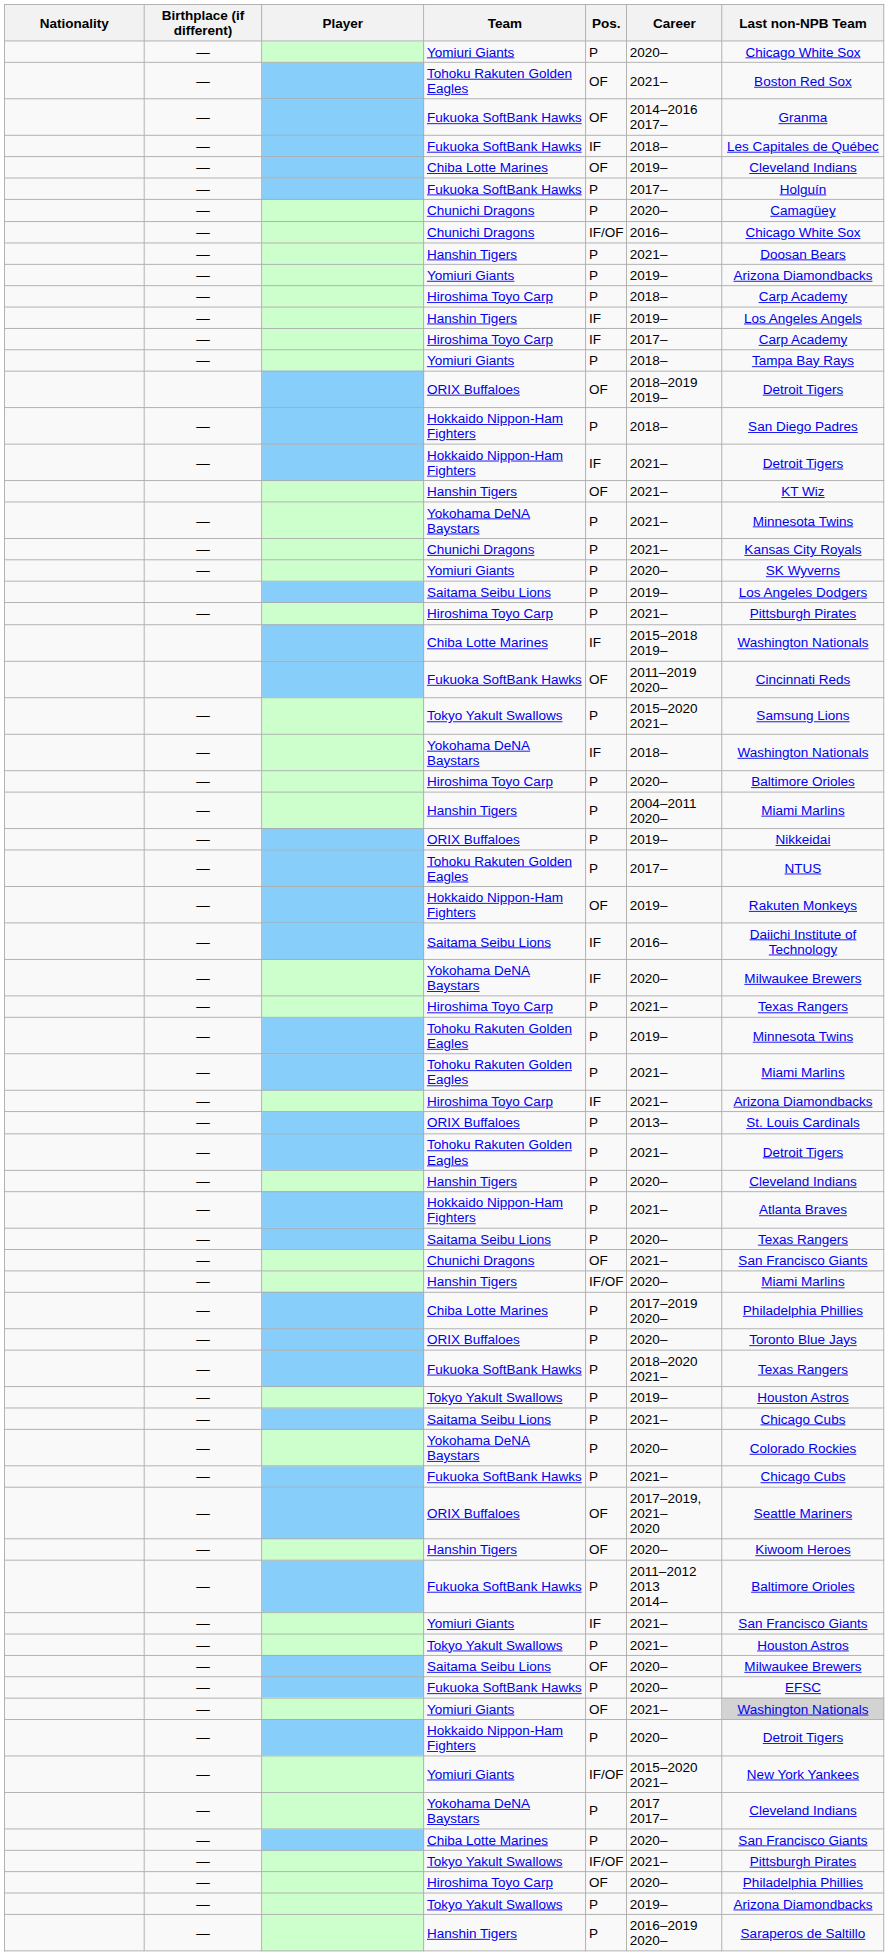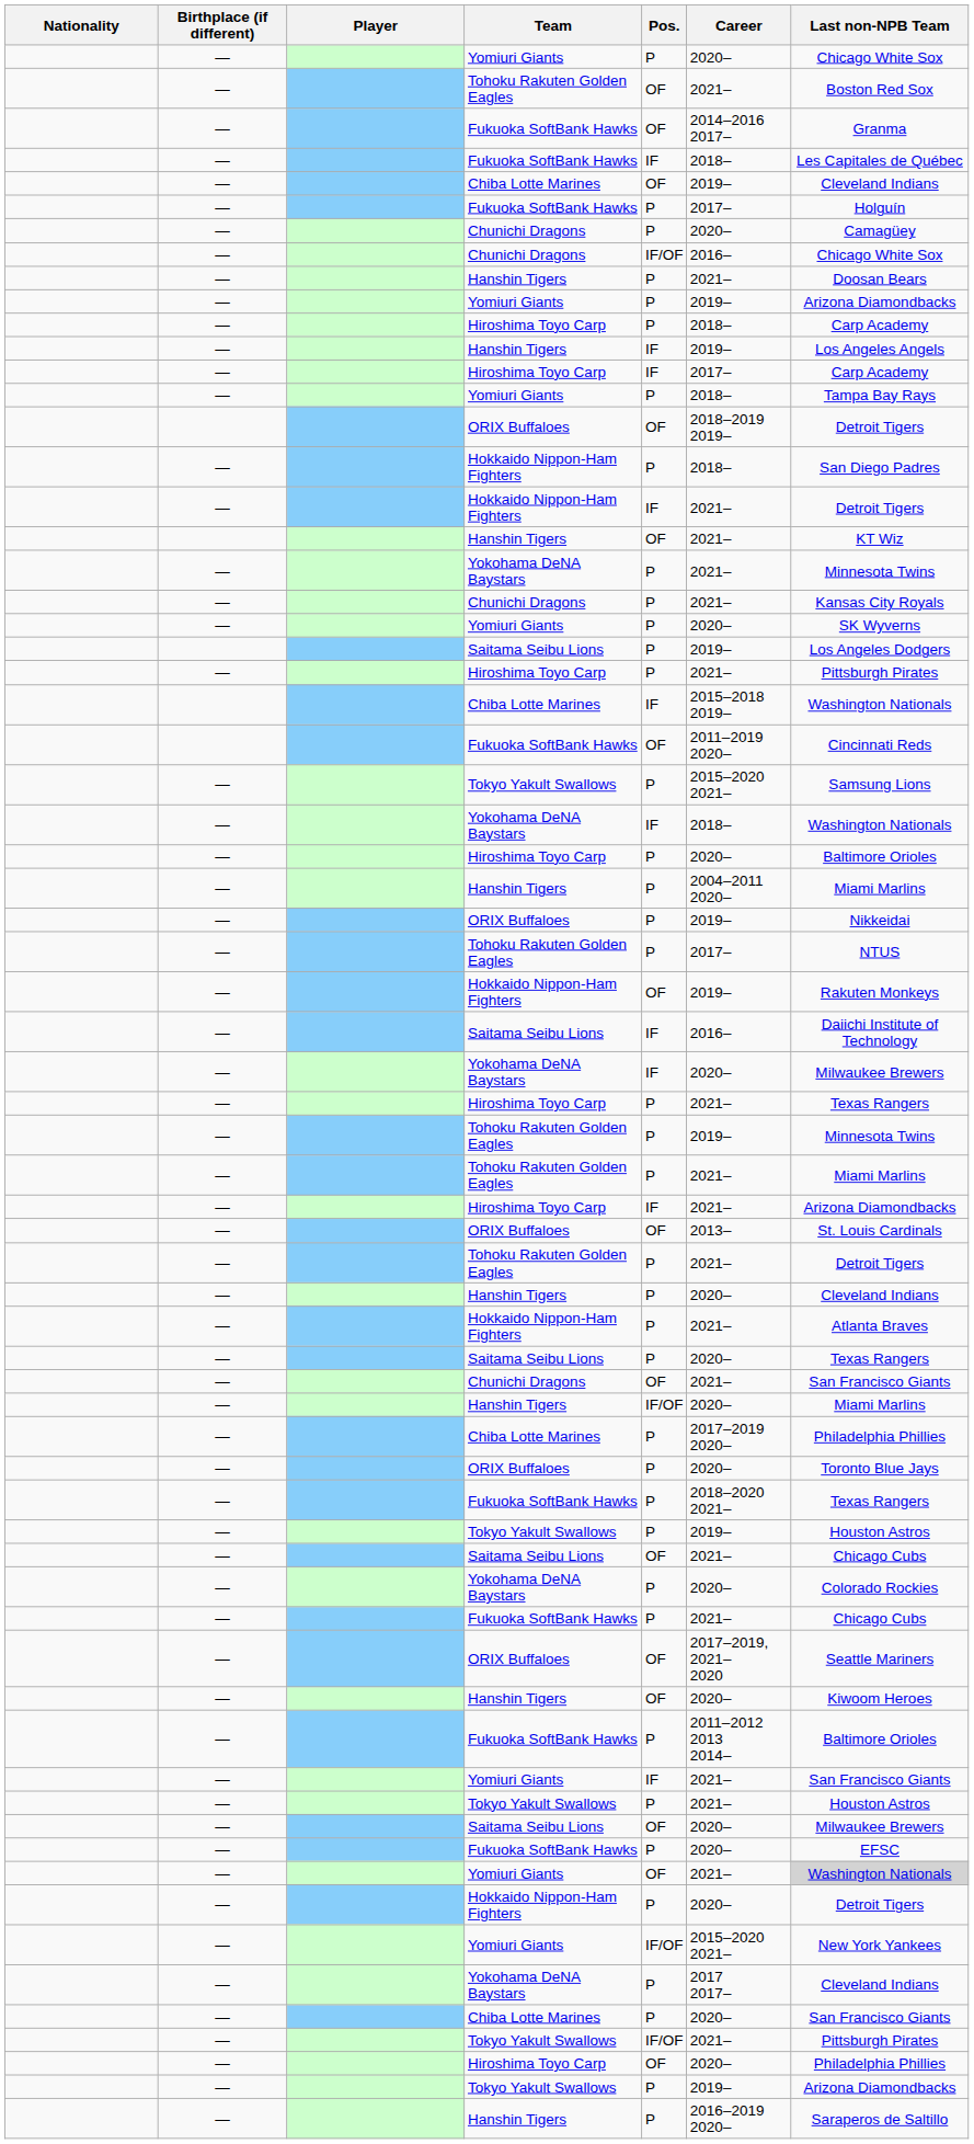row 40 | Pos.: P -> OF
row 51 | Pos.: P -> OF
